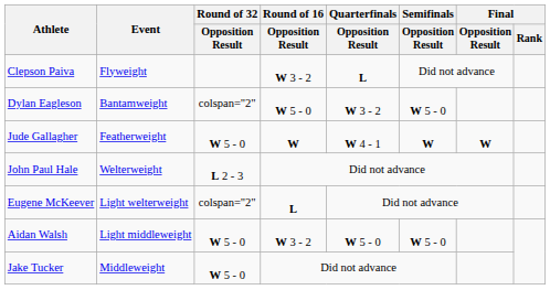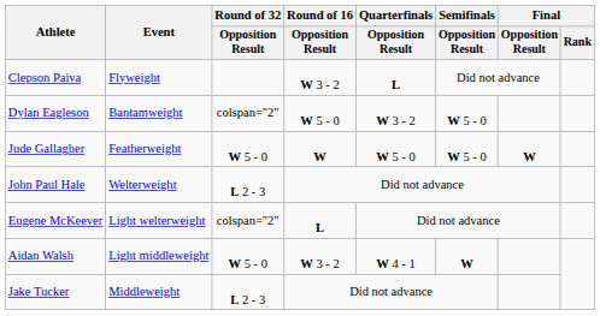Jude Gallagher | Quarterfinals / Opposition Result: W 4 - 1 -> W 5 - 0
Jude Gallagher | Semifinals / Opposition Result: W -> W 5 - 0
Aidan Walsh | Quarterfinals / Opposition Result: W 5 - 0 -> W 4 - 1
Aidan Walsh | Semifinals / Opposition Result: W 5 - 0 -> W
Jake Tucker | Round of 32 / Opposition Result: W 5 - 0 -> L 2 - 3
